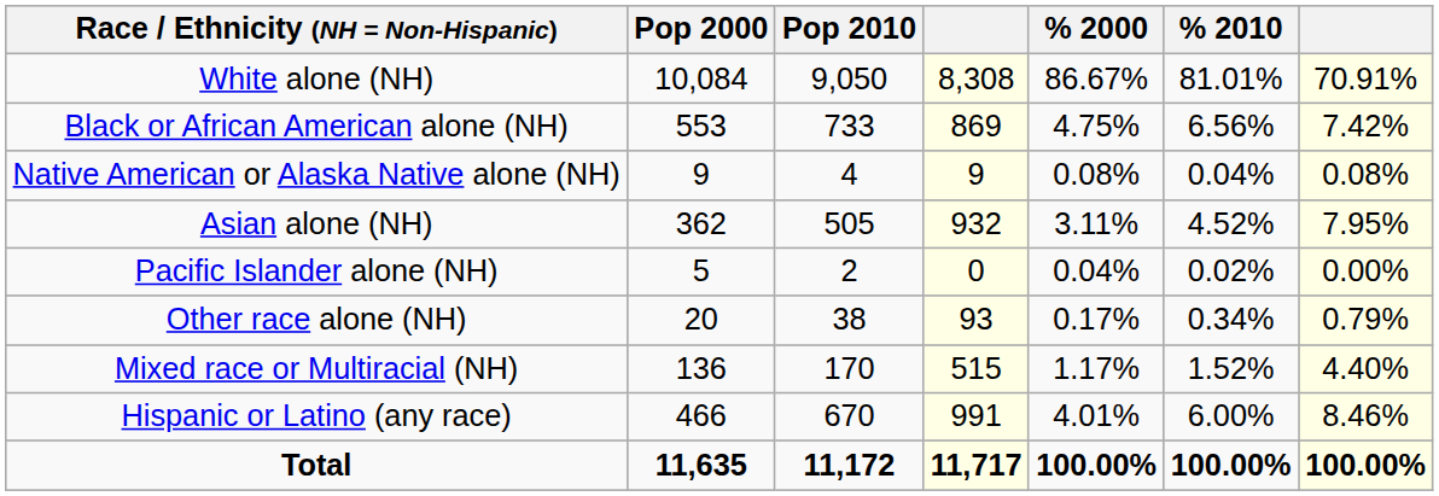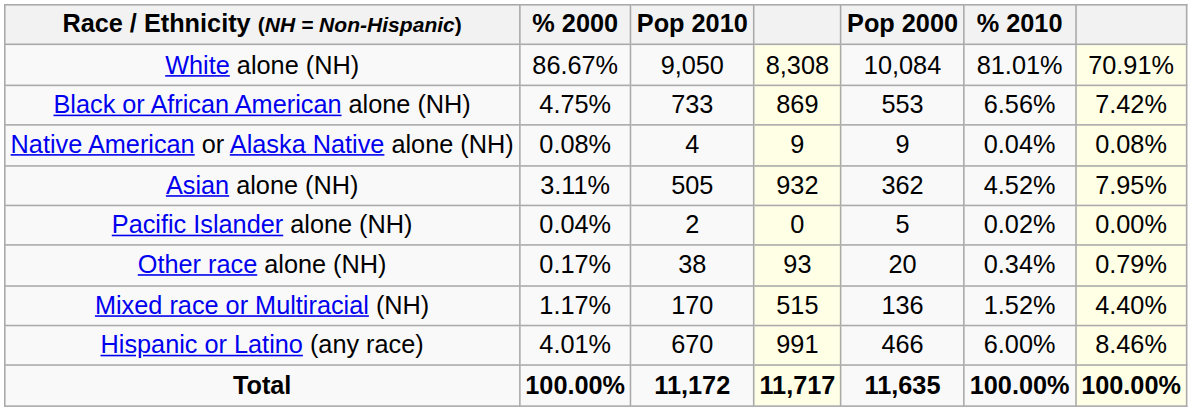columns swapped: Pop 2000 <-> % 2000
